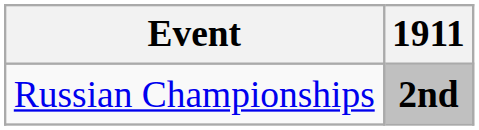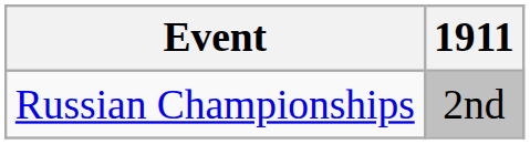Russian Championships | 1911: bold -> normal
